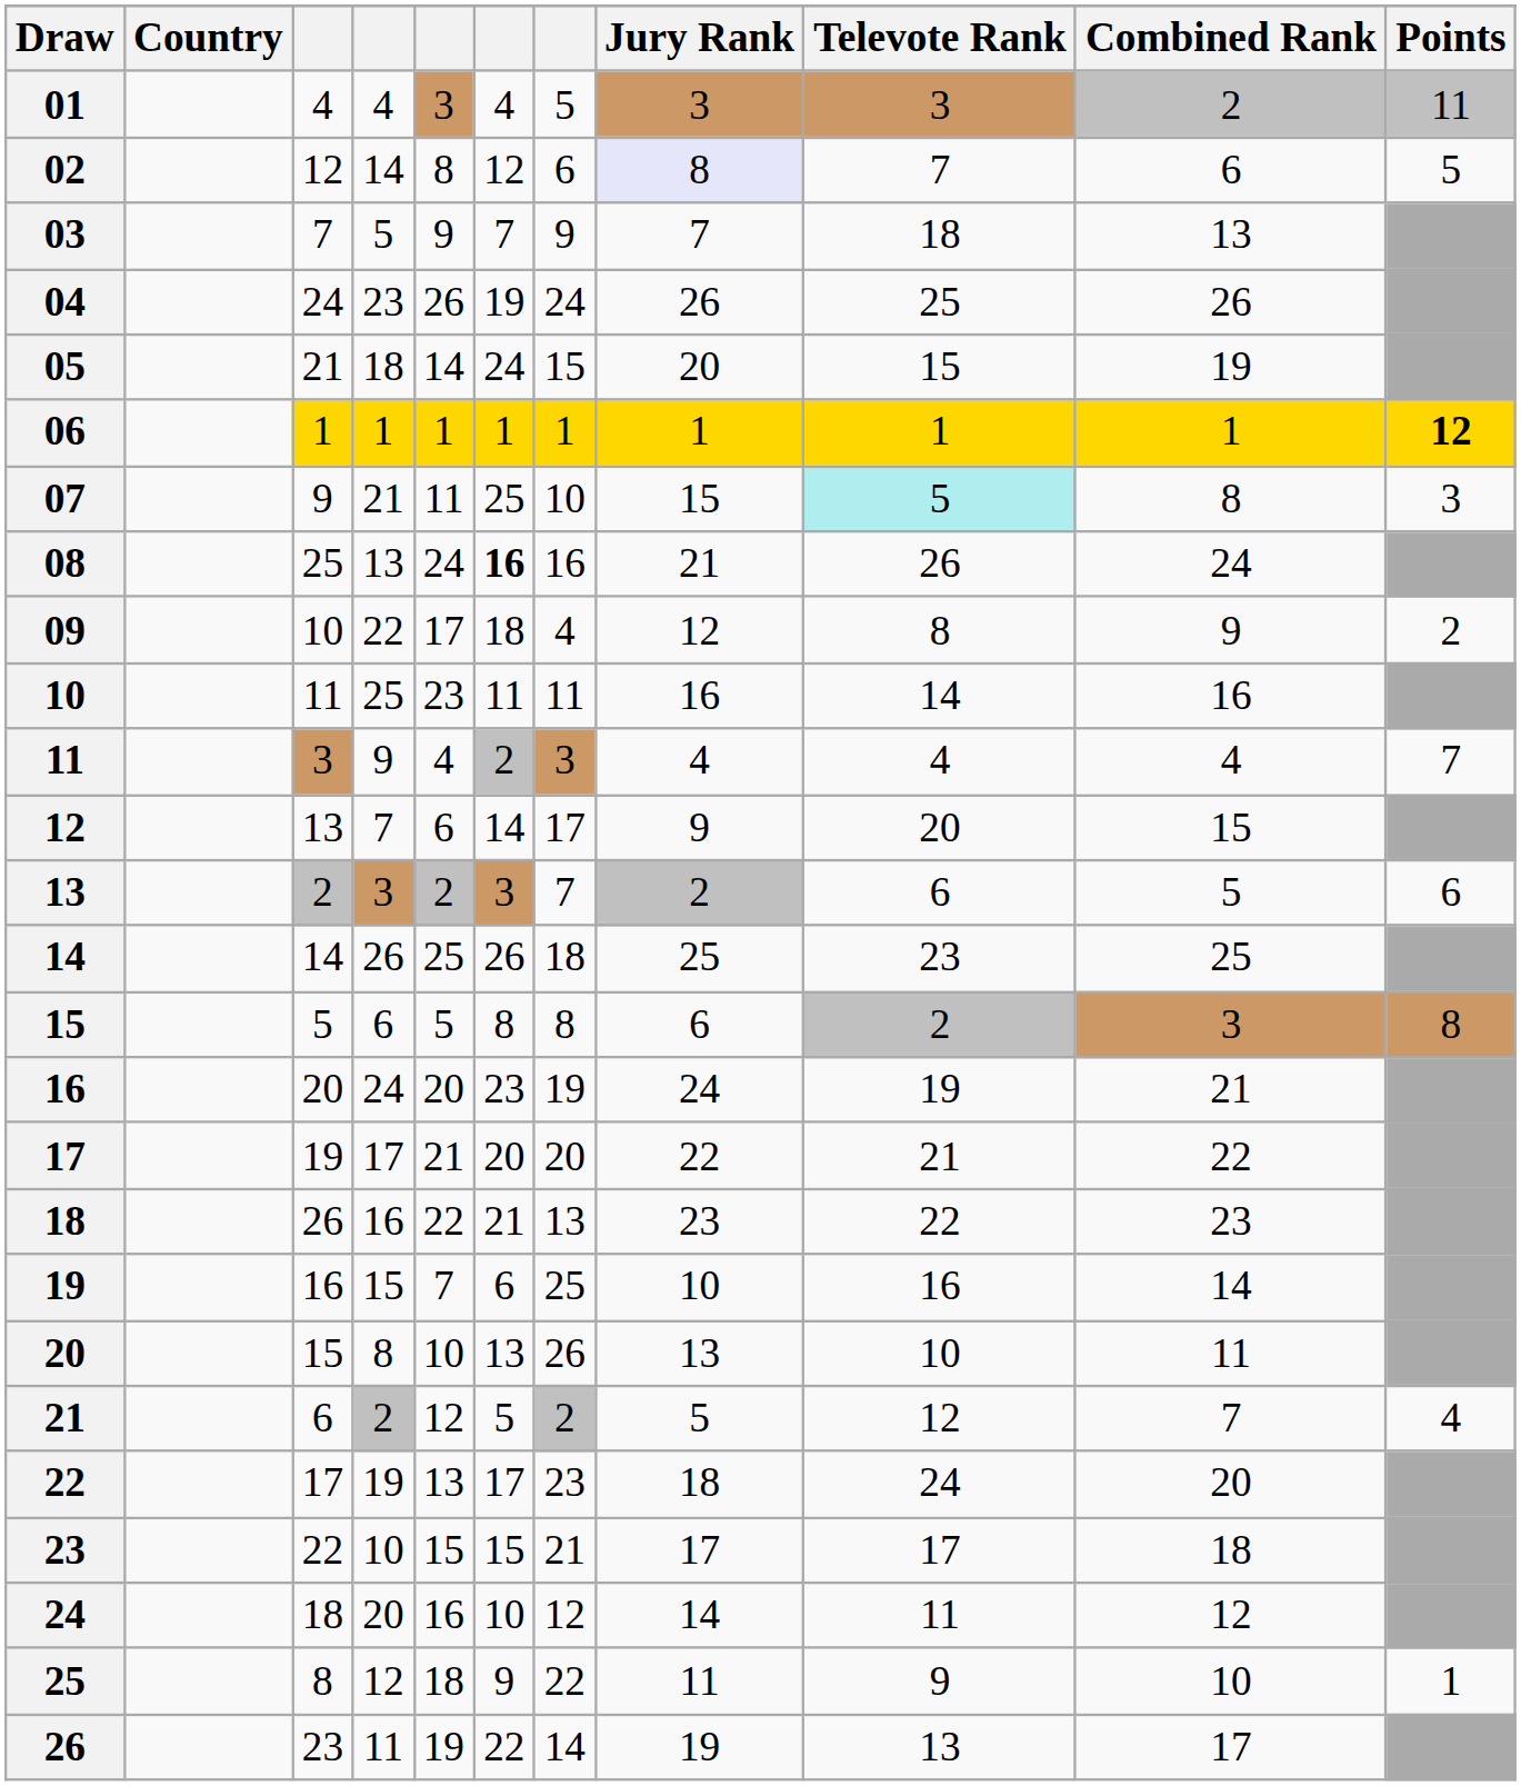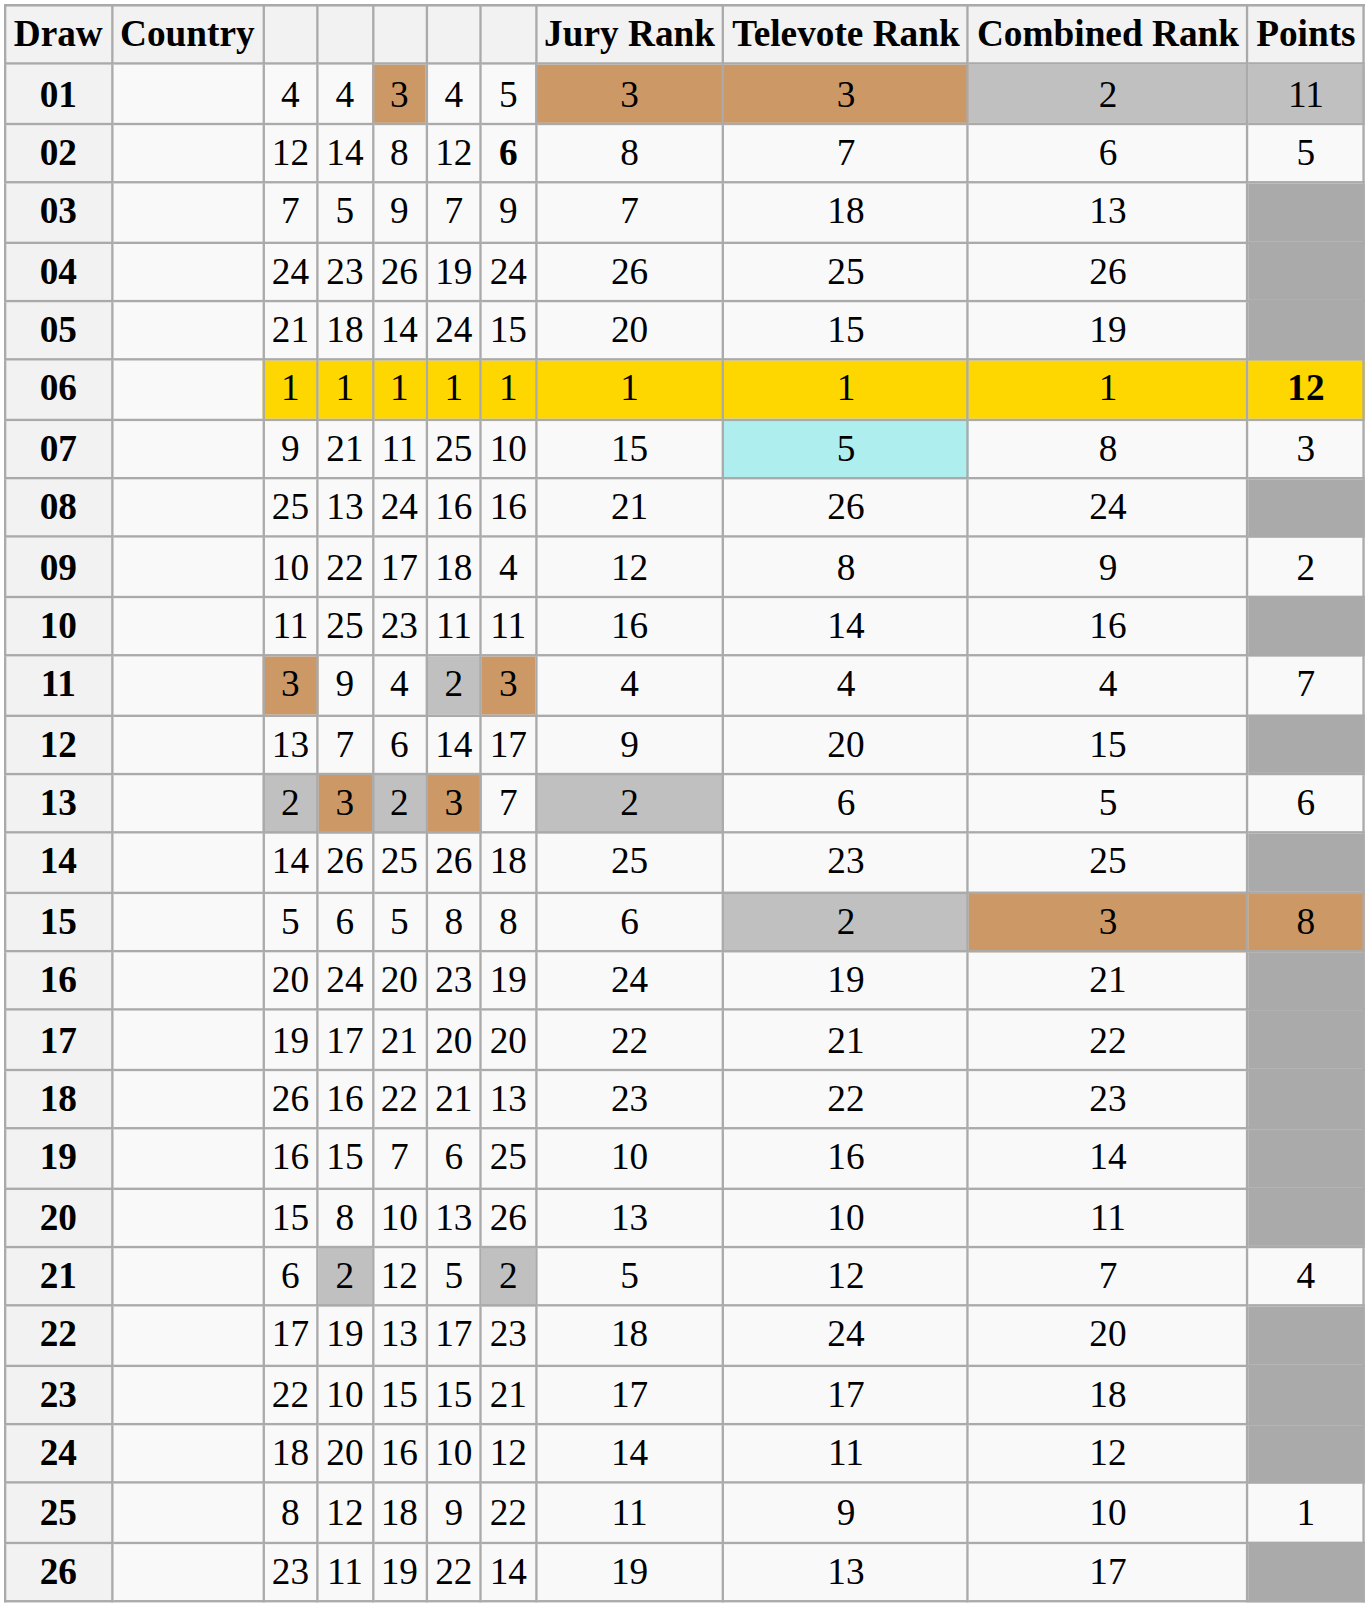02 | column 7: normal -> bold
02 | Jury Rank: lavender background -> no background
08 | column 6: bold -> normal
